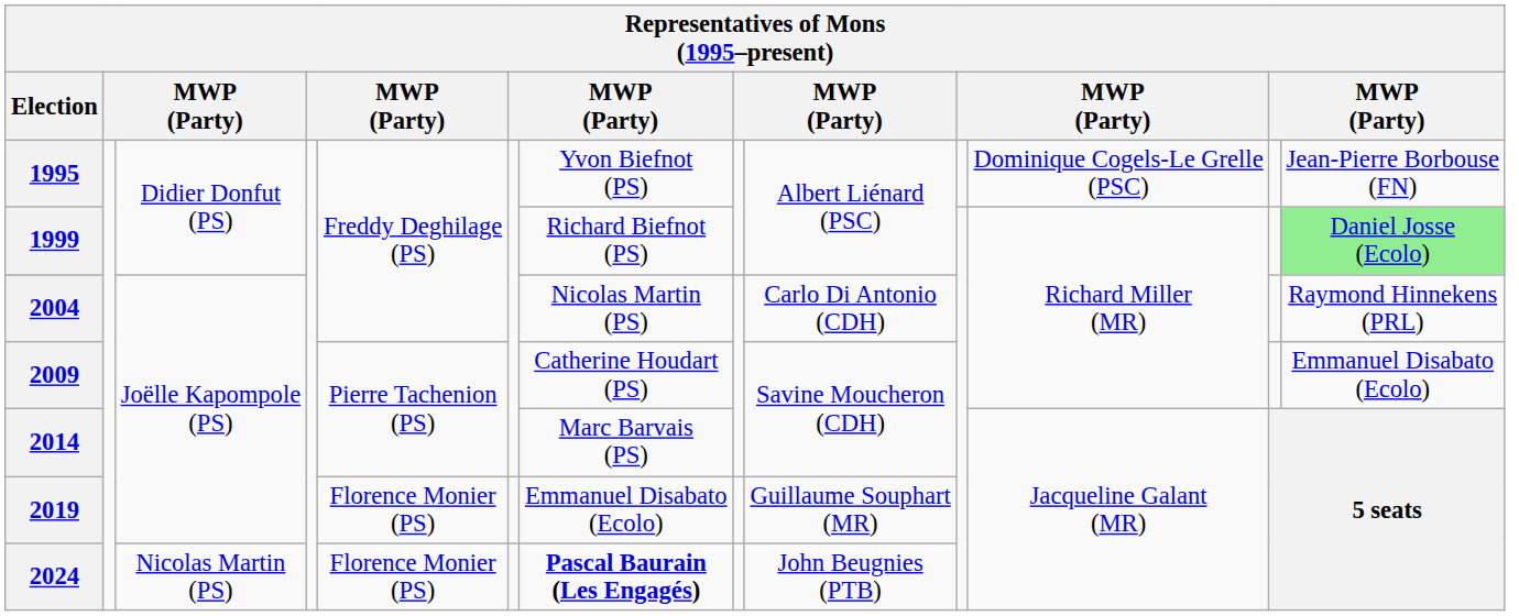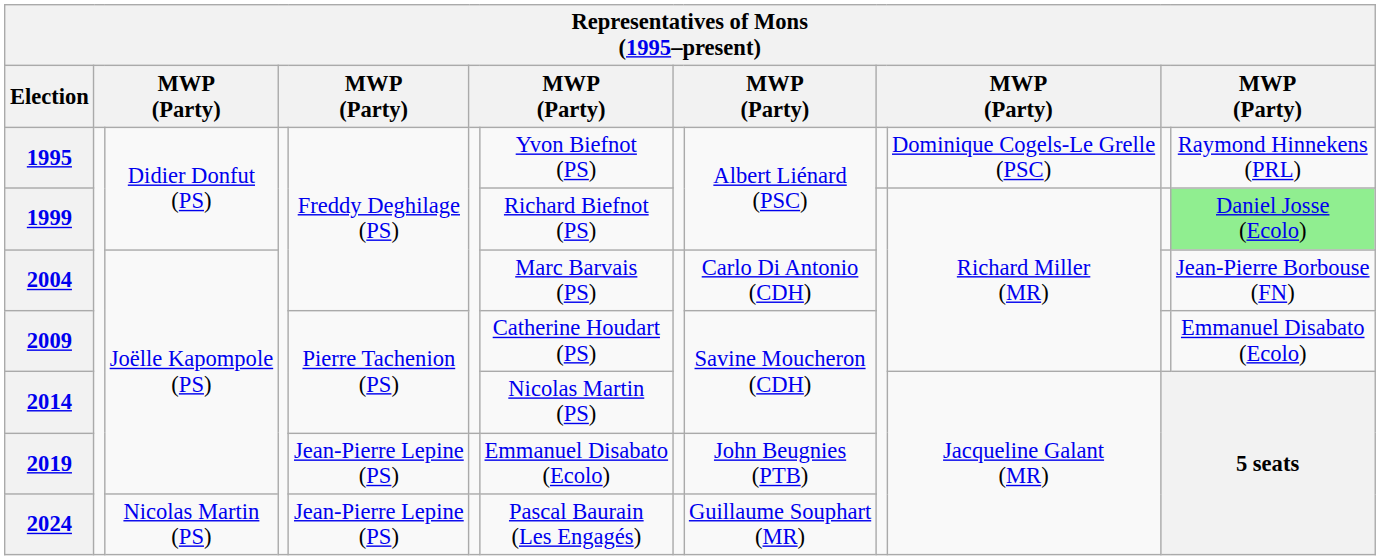1995 | column 13: Jean-Pierre Borbouse (FN) -> Raymond Hinnekens (PRL)
2004 | column 7: Nicolas Martin (PS) -> Marc Barvais (PS)
2004 | column 13: Raymond Hinnekens (PRL) -> Jean-Pierre Borbouse (FN)
2014 | column 7: Marc Barvais (PS) -> Nicolas Martin (PS)
2019 | column 5: Florence Monier (PS) -> Jean-Pierre Lepine (PS)
2019 | column 9: Guillaume Souphart (MR) -> John Beugnies (PTB)
2024 | column 5: Florence Monier (PS) -> Jean-Pierre Lepine (PS)
2024 | column 7: bold -> normal
2024 | column 9: John Beugnies (PTB) -> Guillaume Souphart (MR)
